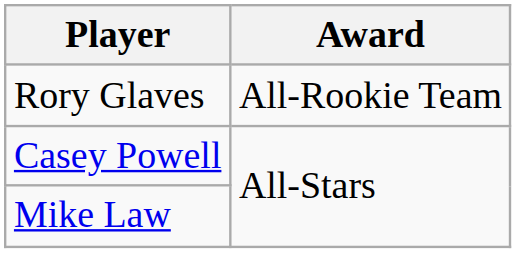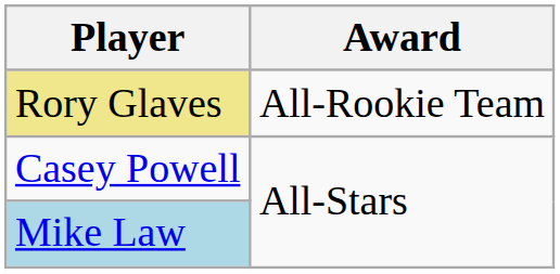row 2 | Player: no background -> khaki background
row 4 | Player: no background -> lightblue background
